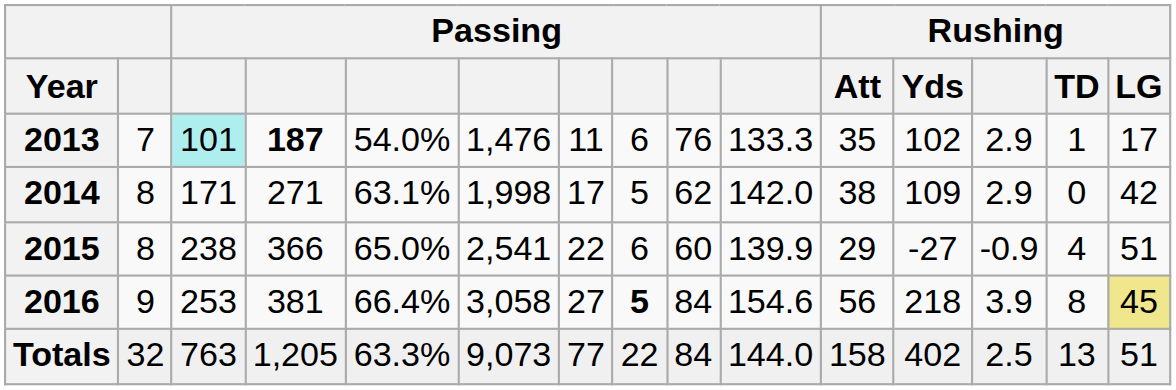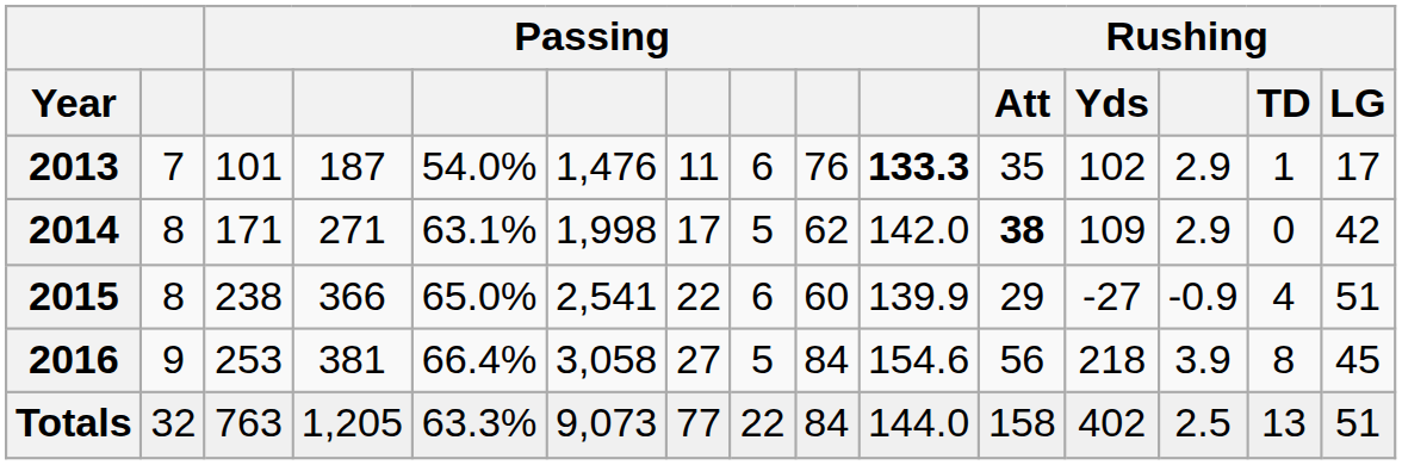2013 | column 3: paleturquoise background -> no background
2013 | column 4: bold -> normal
2013 | column 10: normal -> bold
2014 | Rushing / Att: normal -> bold
2016 | column 8: bold -> normal
2016 | Rushing / LG: khaki background -> no background
